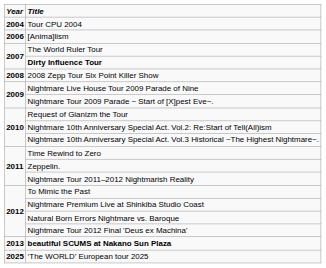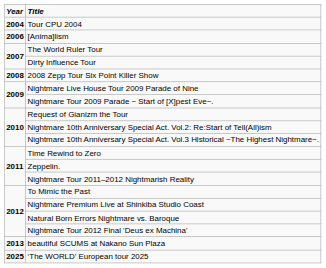Dirty Influence Tour | Title: bold -> normal
beautiful SCUMS at Nakano Sun Plaza | Title: bold -> normal
